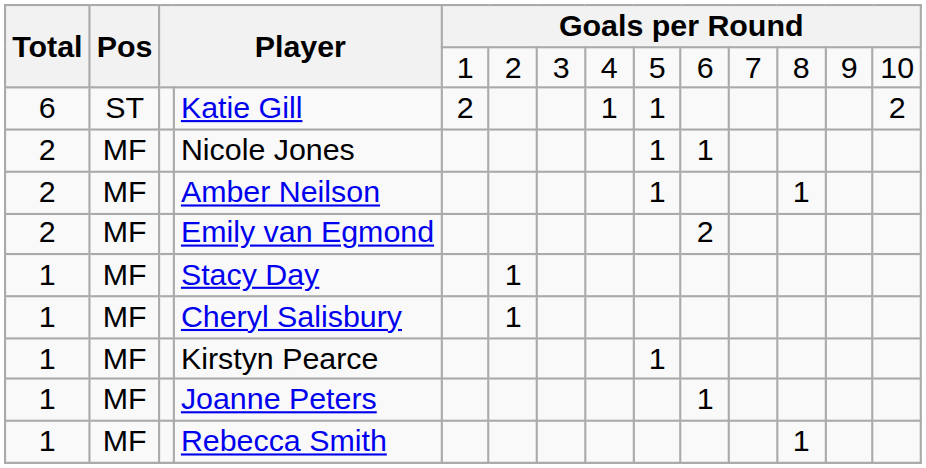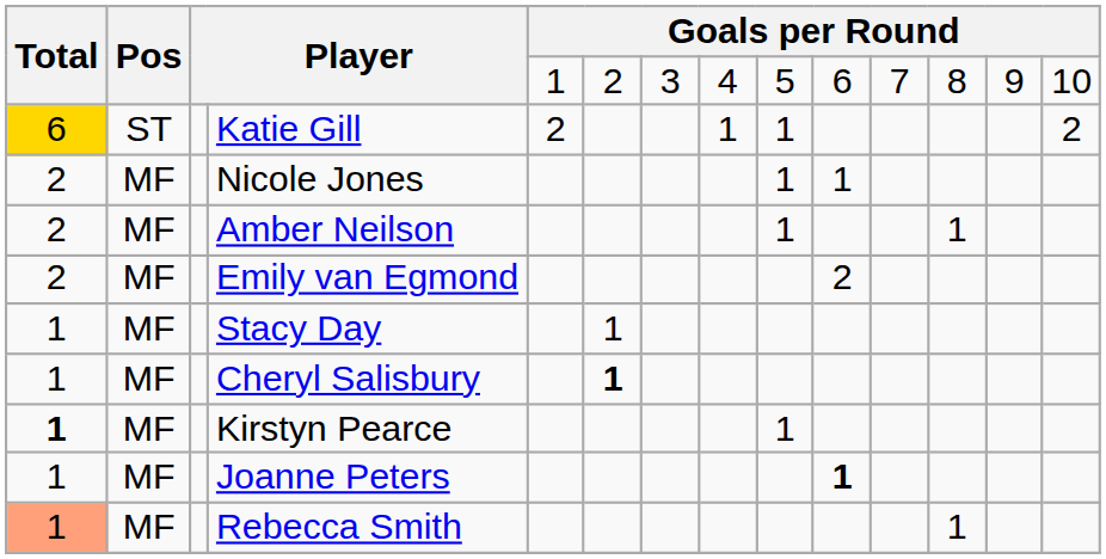Katie Gill | Total: no background -> gold background
Cheryl Salisbury | column 6: normal -> bold
Kirstyn Pearce | Total: normal -> bold
Joanne Peters | column 10: normal -> bold
Rebecca Smith | Total: no background -> lightsalmon background
